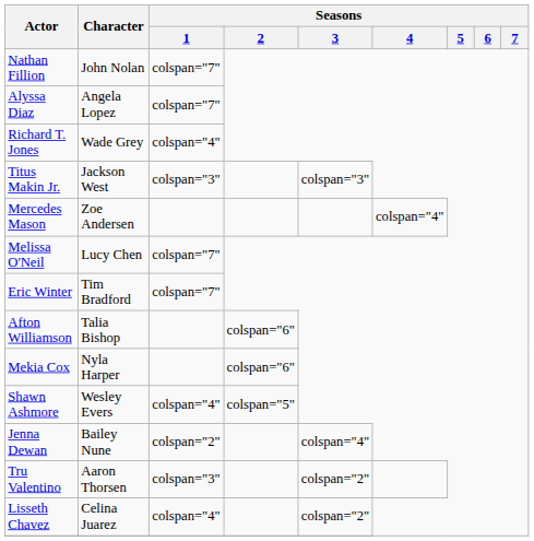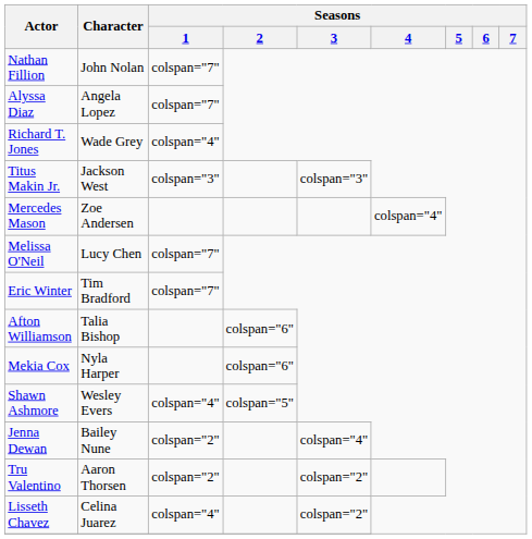Tru Valentino | Seasons / 1: colspan="3" -> colspan="2"
